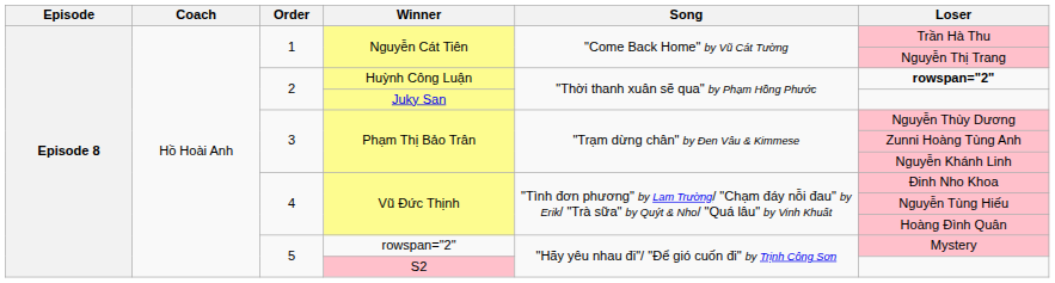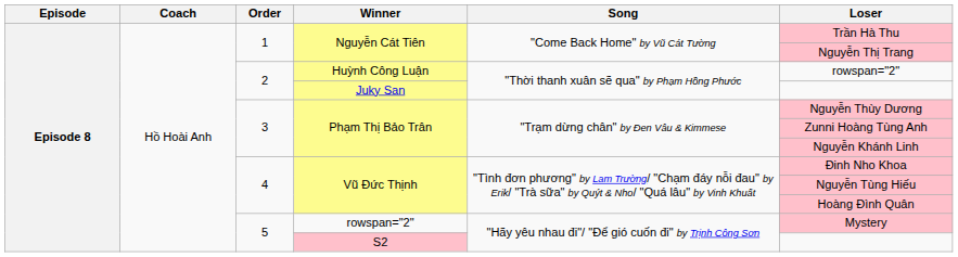Huỳnh Công Luận | Loser: bold -> normal
